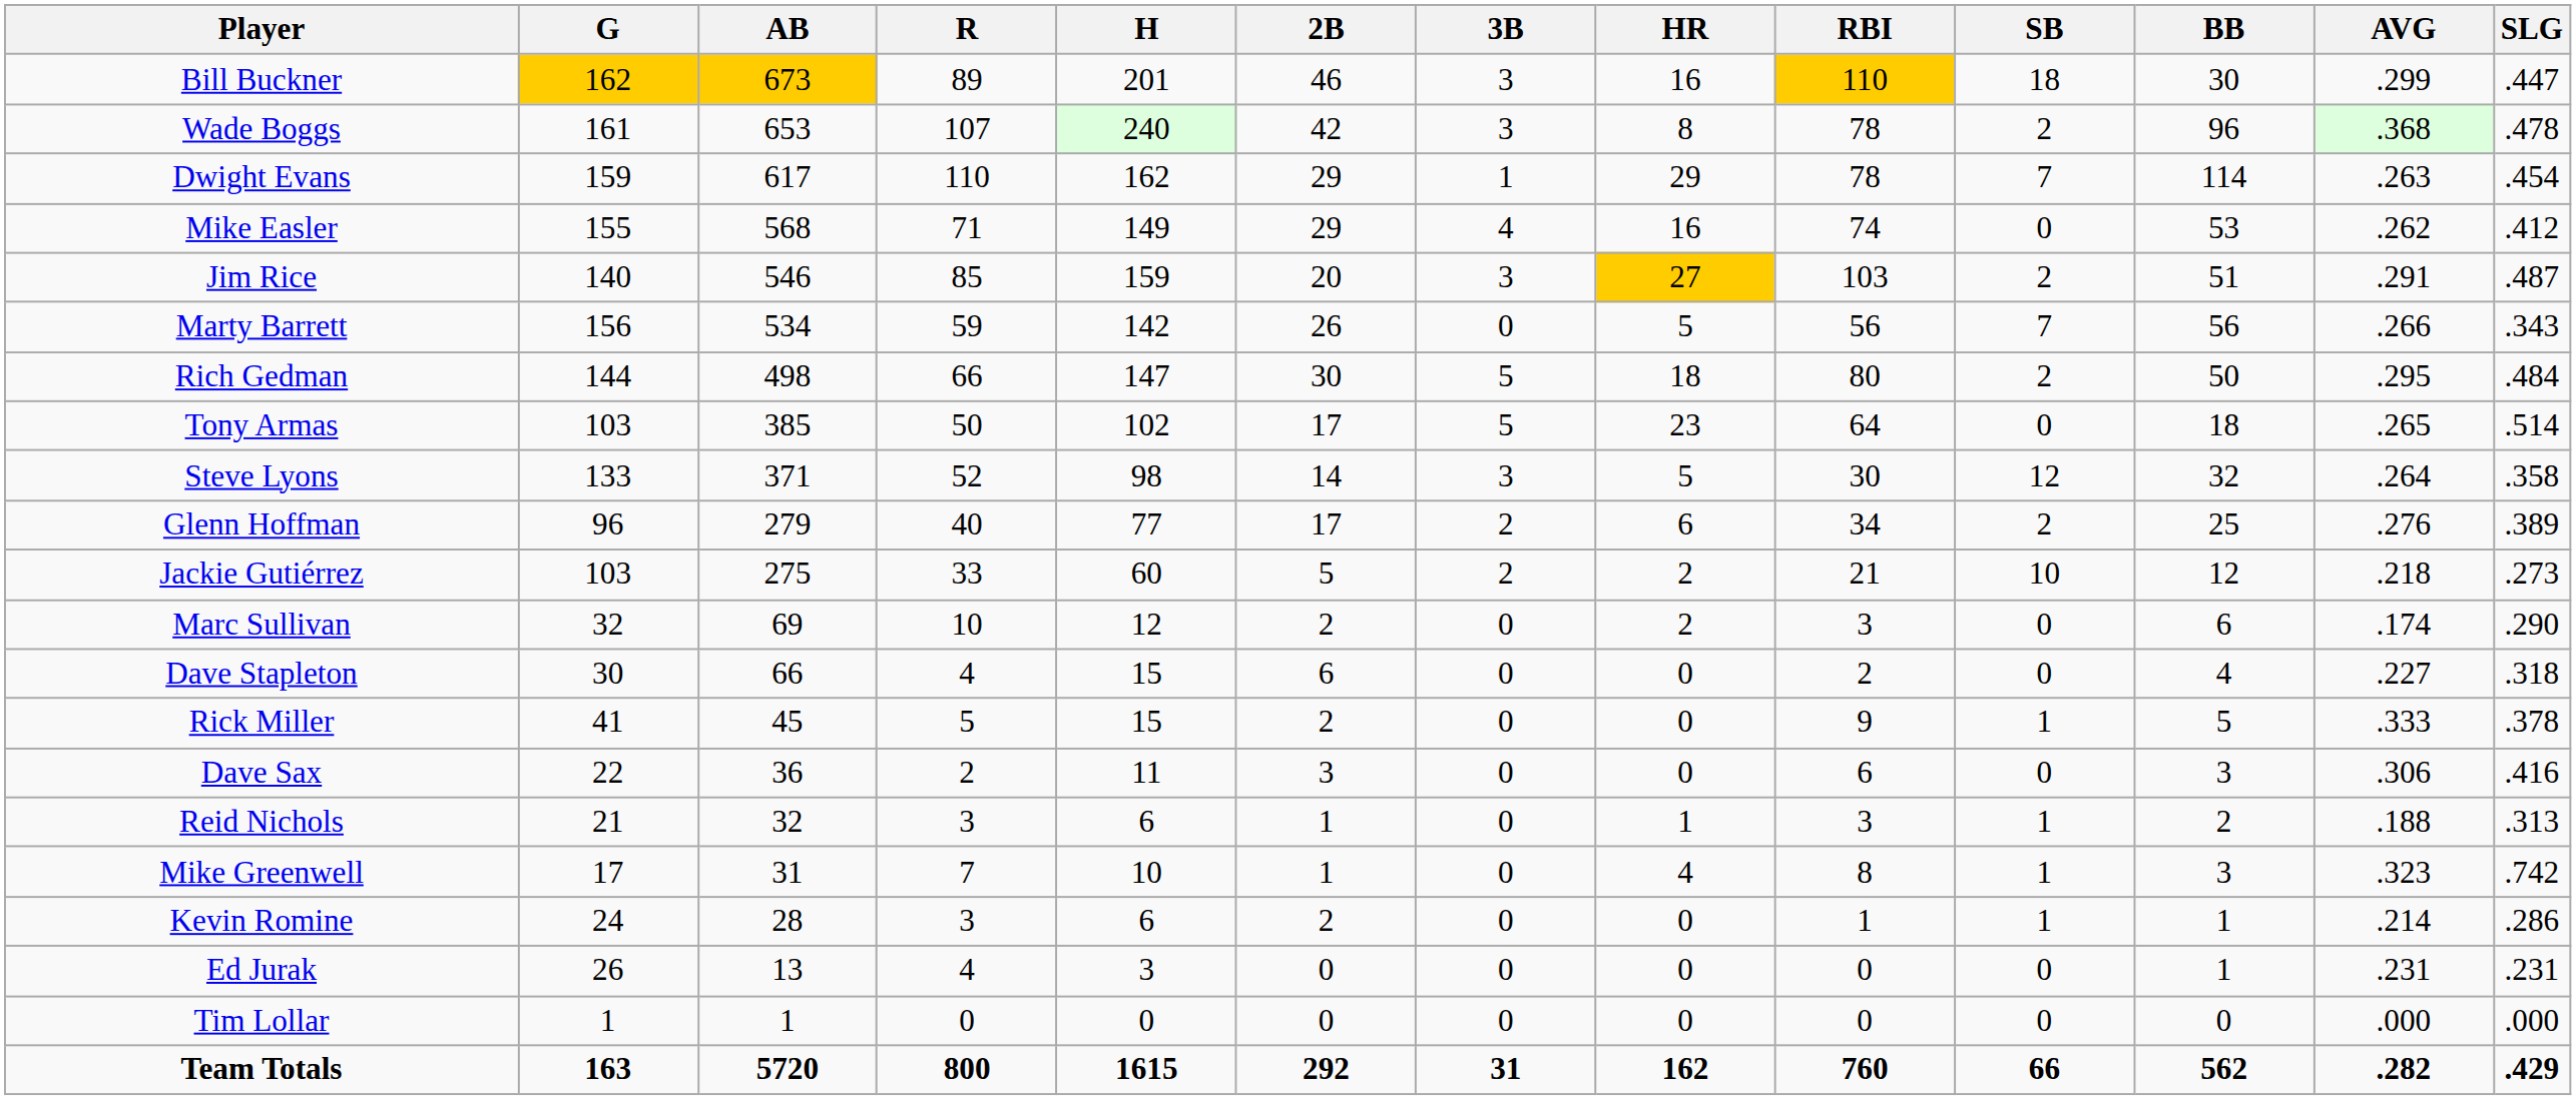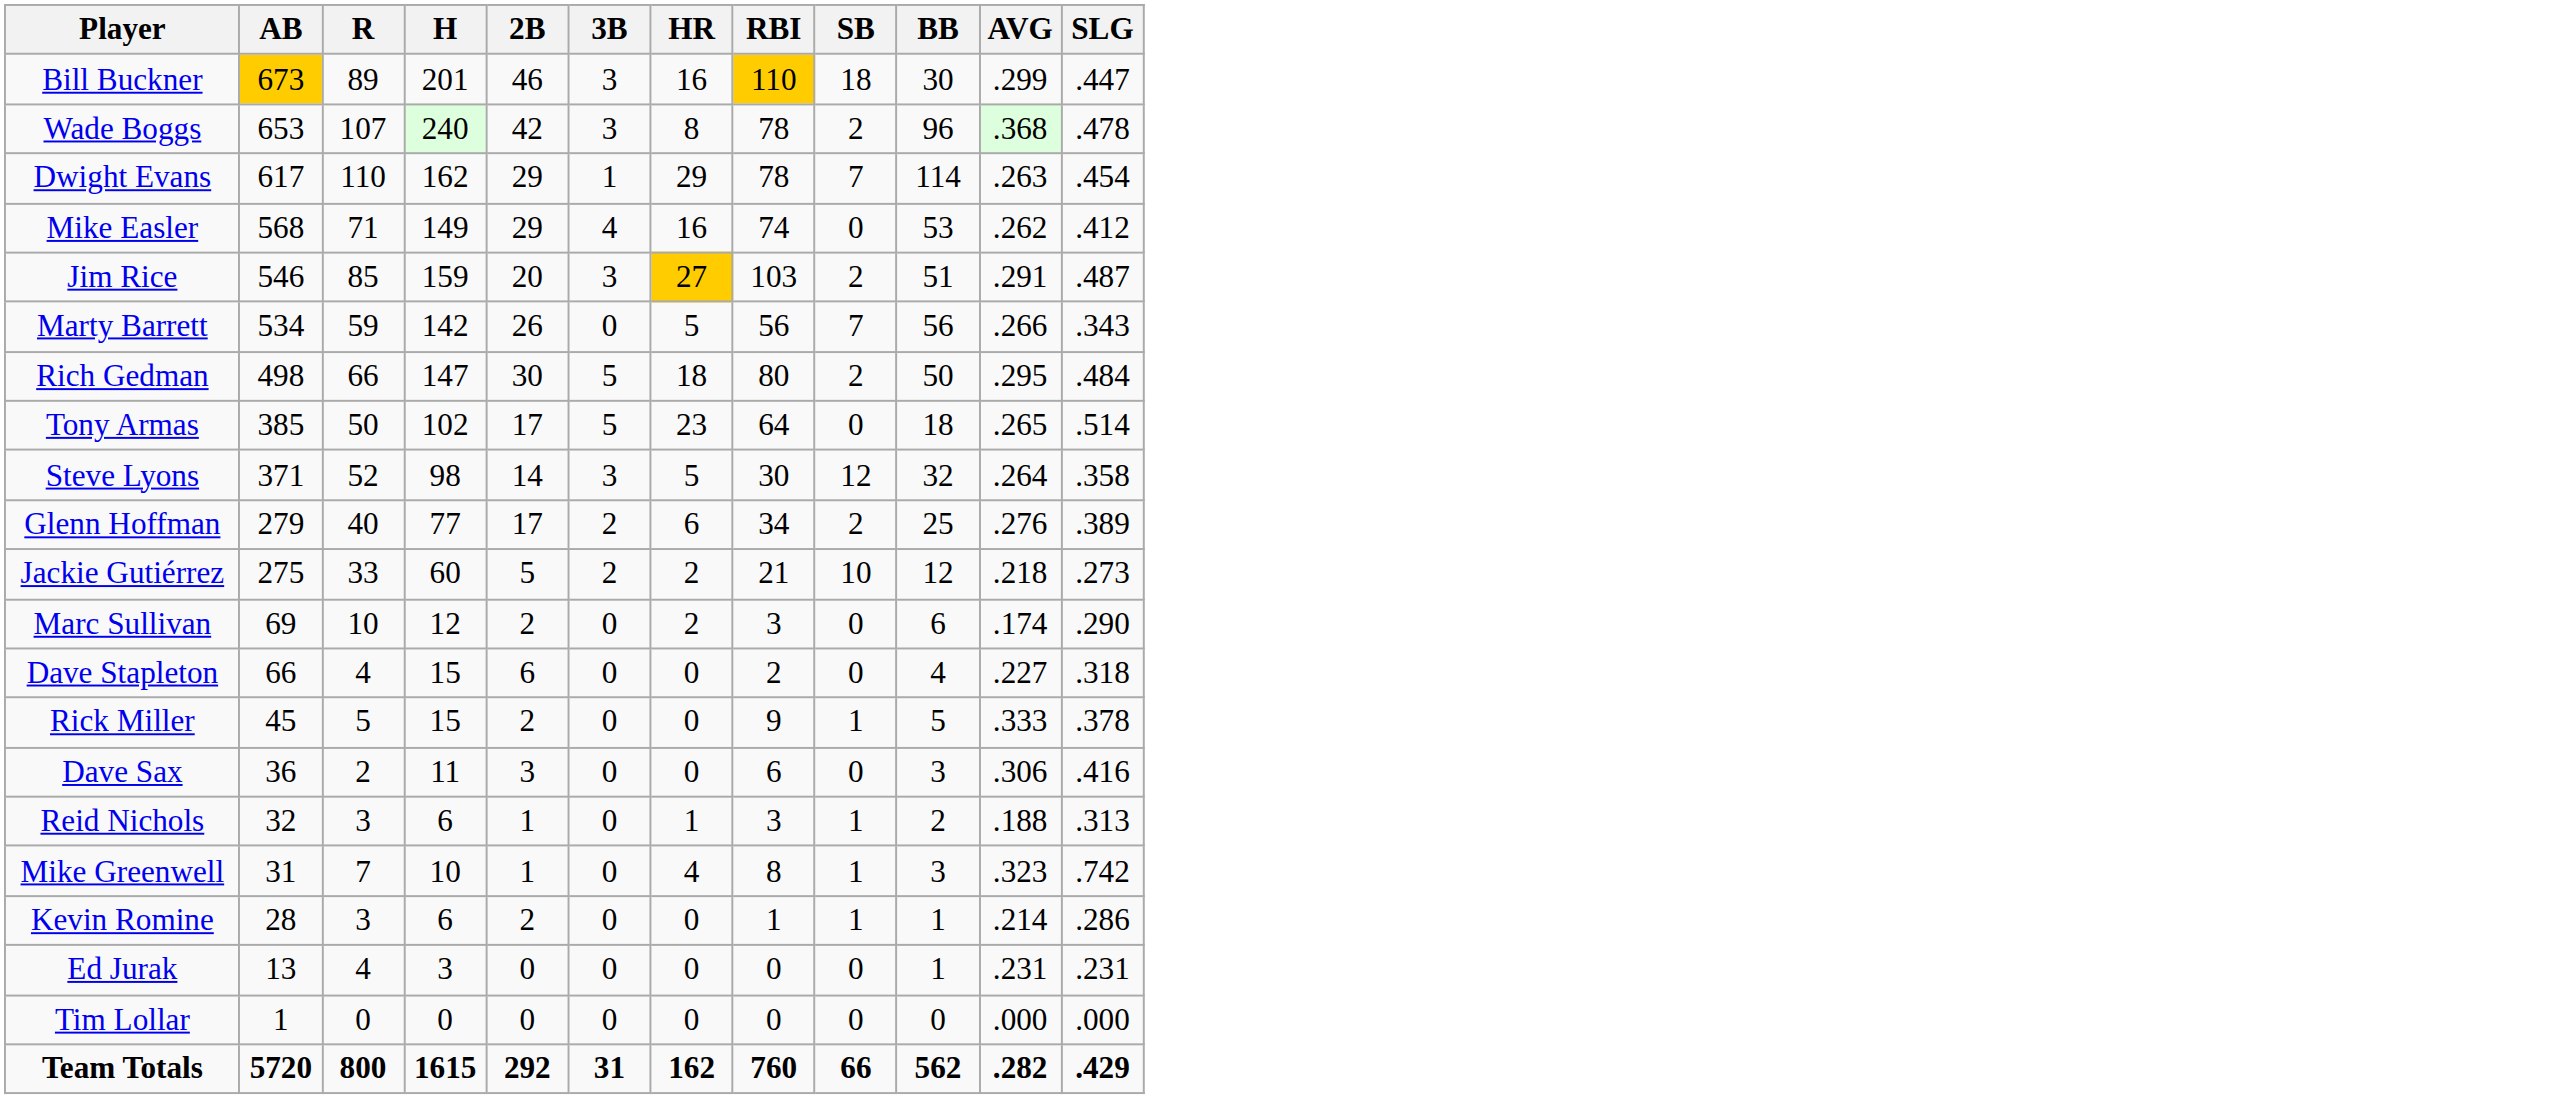- column: G | 162 | 161 | 159 | 155 | 140 | 156 | 144 | 103 | 133 | 96 | 103 | 32 | 30 | 41 | 22 | 21 | 17 | 24 | 26 | 1 | 163
